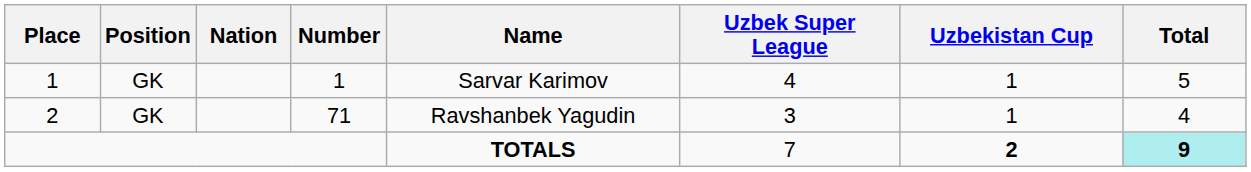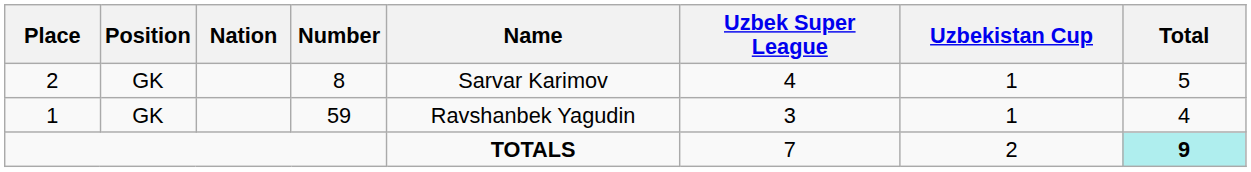row 2 | Place: 1 -> 2
row 2 | Number: 1 -> 8
row 3 | Place: 2 -> 1
row 3 | Number: 71 -> 59
row 4 | Uzbekistan Cup: bold -> normal
